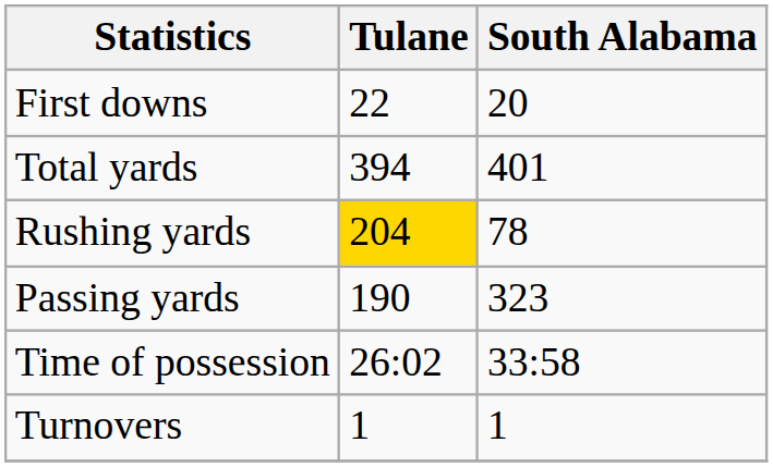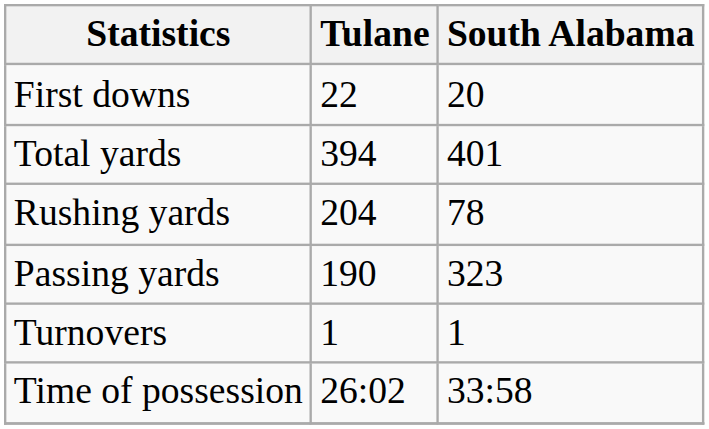Rushing yards | Tulane: gold background -> no background
rows swapped: Turnovers <-> Time of possession
